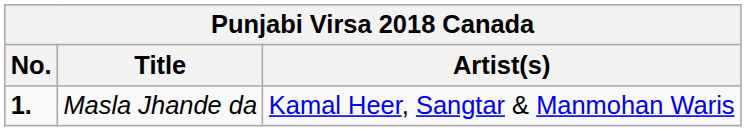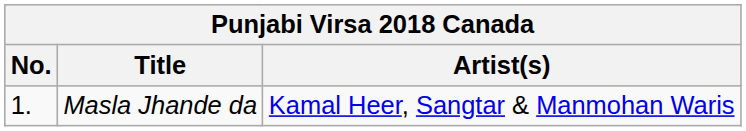Masla Jhande da | No.: bold -> normal
